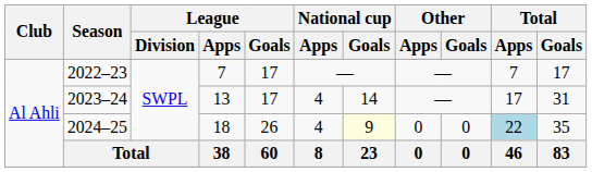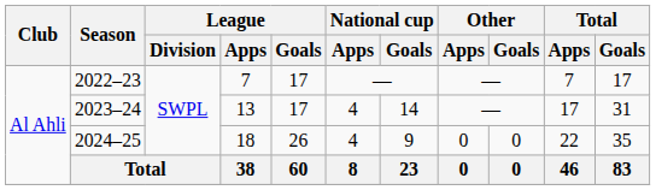2024–25 | National cup / Goals: lightyellow background -> no background
2024–25 | Total / Apps: lightblue background -> no background
